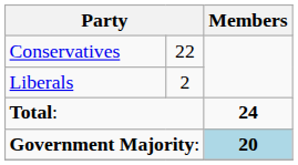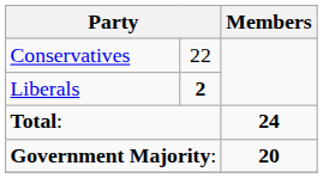Liberals | column 2: normal -> bold
Government Majority: | Members: lightblue background -> no background
